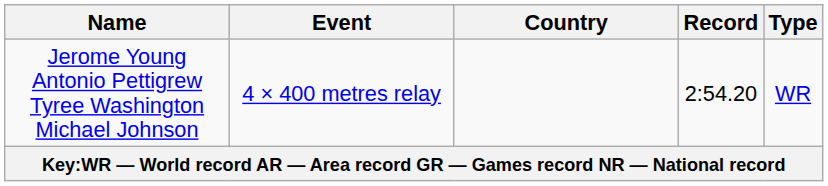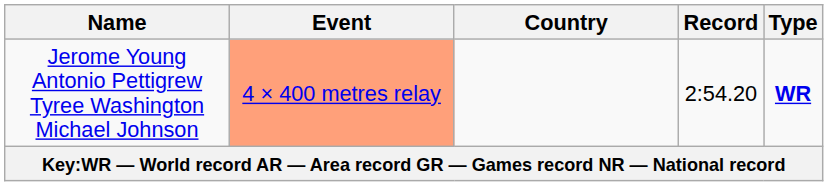row 2 | Event: no background -> lightsalmon background
row 2 | Type: normal -> bold
